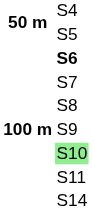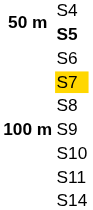S5 | column 2: normal -> bold
S6 | column 2: bold -> normal
S7 | column 2: no background -> gold background
S10 | column 2: lightgreen background -> no background
